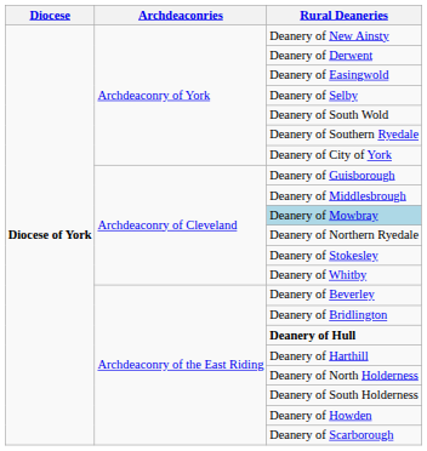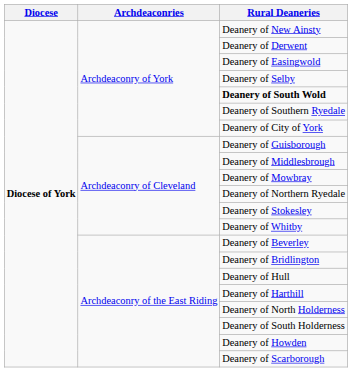Deanery of South Wold | Rural Deaneries: normal -> bold
Deanery of Mowbray | Rural Deaneries: lightblue background -> no background
Deanery of Hull | Rural Deaneries: bold -> normal
